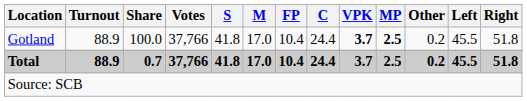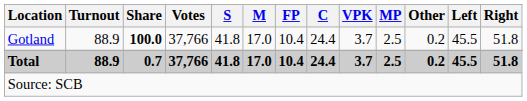Gotland | Share: normal -> bold
Gotland | VPK: bold -> normal
Gotland | MP: bold -> normal
